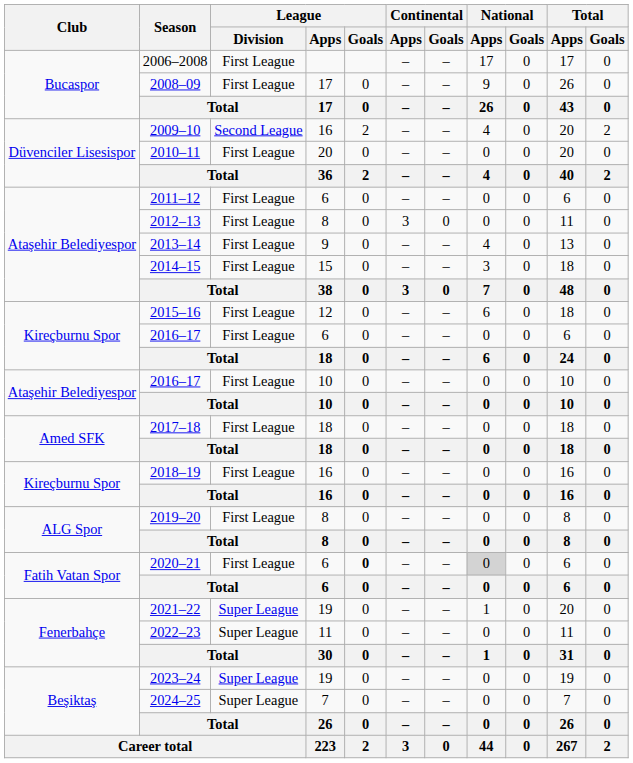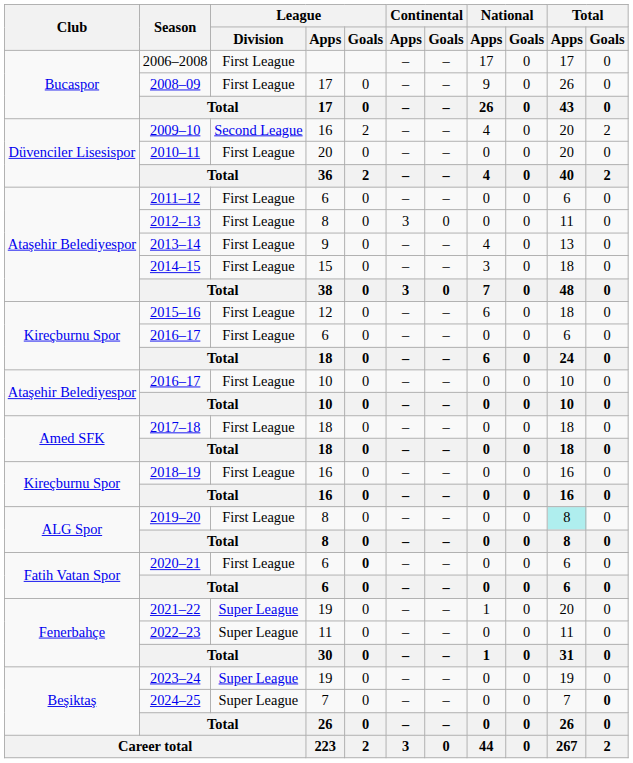2019–20 | Total / Apps: no background -> paleturquoise background
2020–21 | National / Apps: lightgrey background -> no background
2024–25 | Total / Goals: normal -> bold
